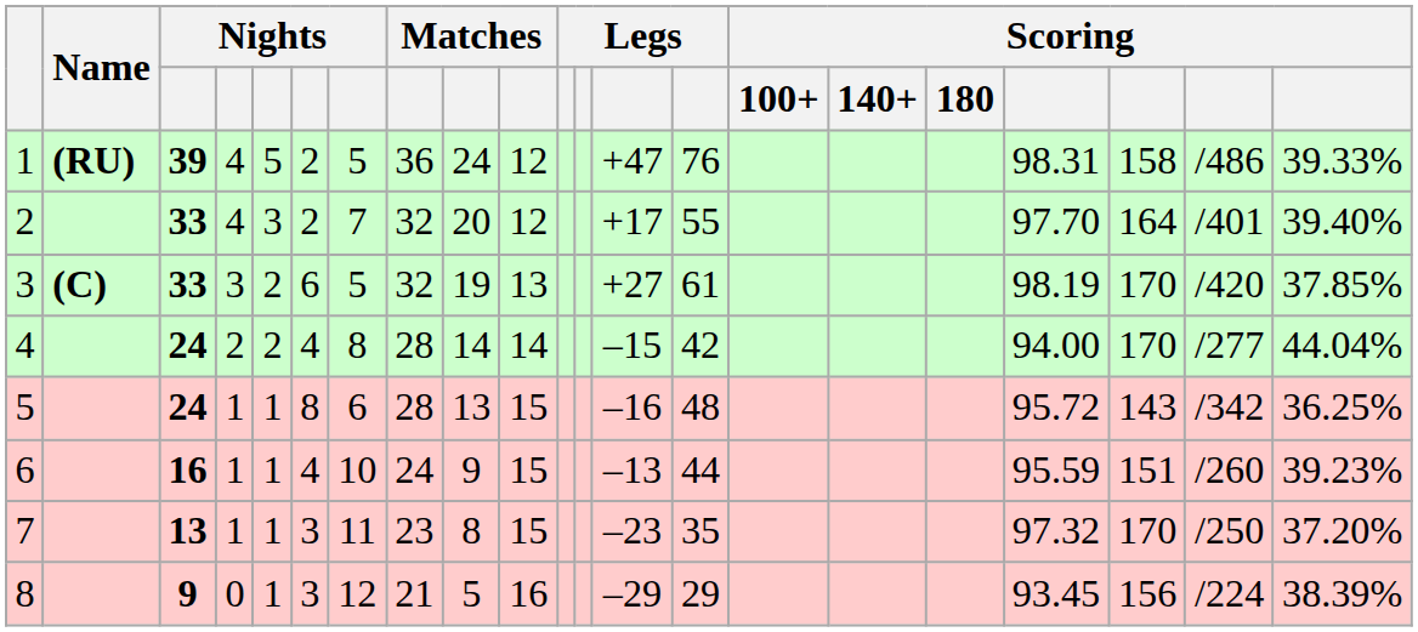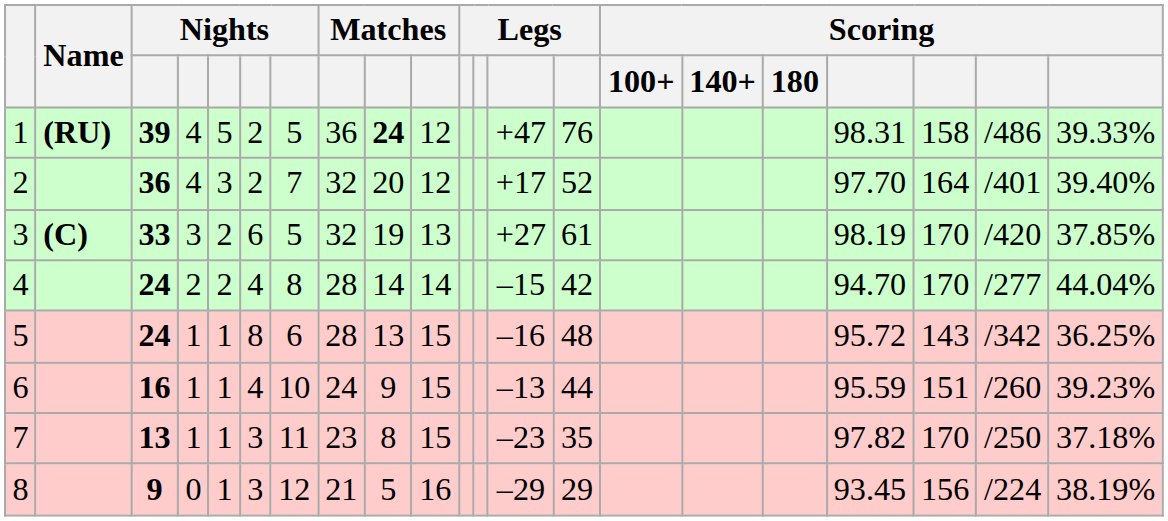row 3 | column 9: normal -> bold
row 4 | column 3: 33 -> 36
row 4 | column 14: 55 -> 52
row 6 | column 18: 94.00 -> 94.70
row 9 | column 18: 97.32 -> 97.82
row 9 | column 21: 37.20% -> 37.18%
row 10 | column 21: 38.39% -> 38.19%
